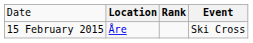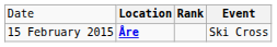15 February 2015 | column 2: normal -> bold
